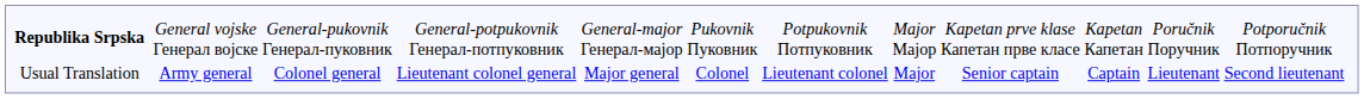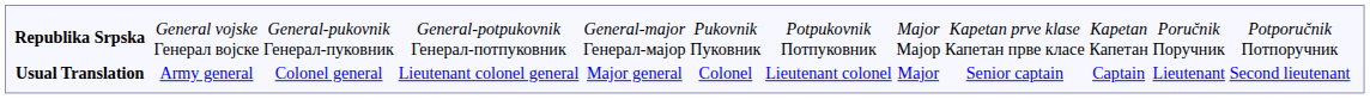Usual Translation | Republika Srpska: normal -> bold
